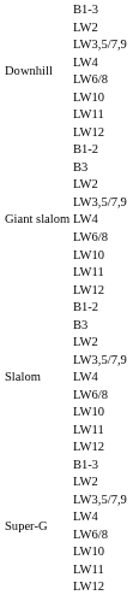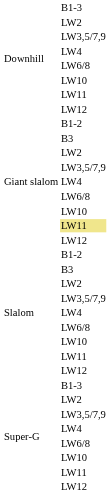Giant slalom / LW11 | column 2: no background -> khaki background
